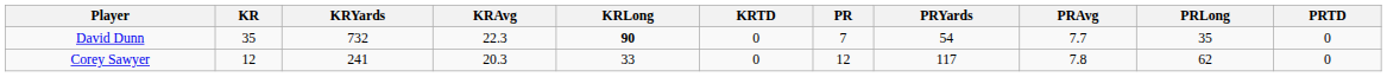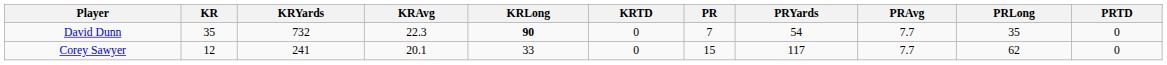Corey Sawyer | KRAvg: 20.3 -> 20.1
Corey Sawyer | PR: 12 -> 15
Corey Sawyer | PRAvg: 7.8 -> 7.7
